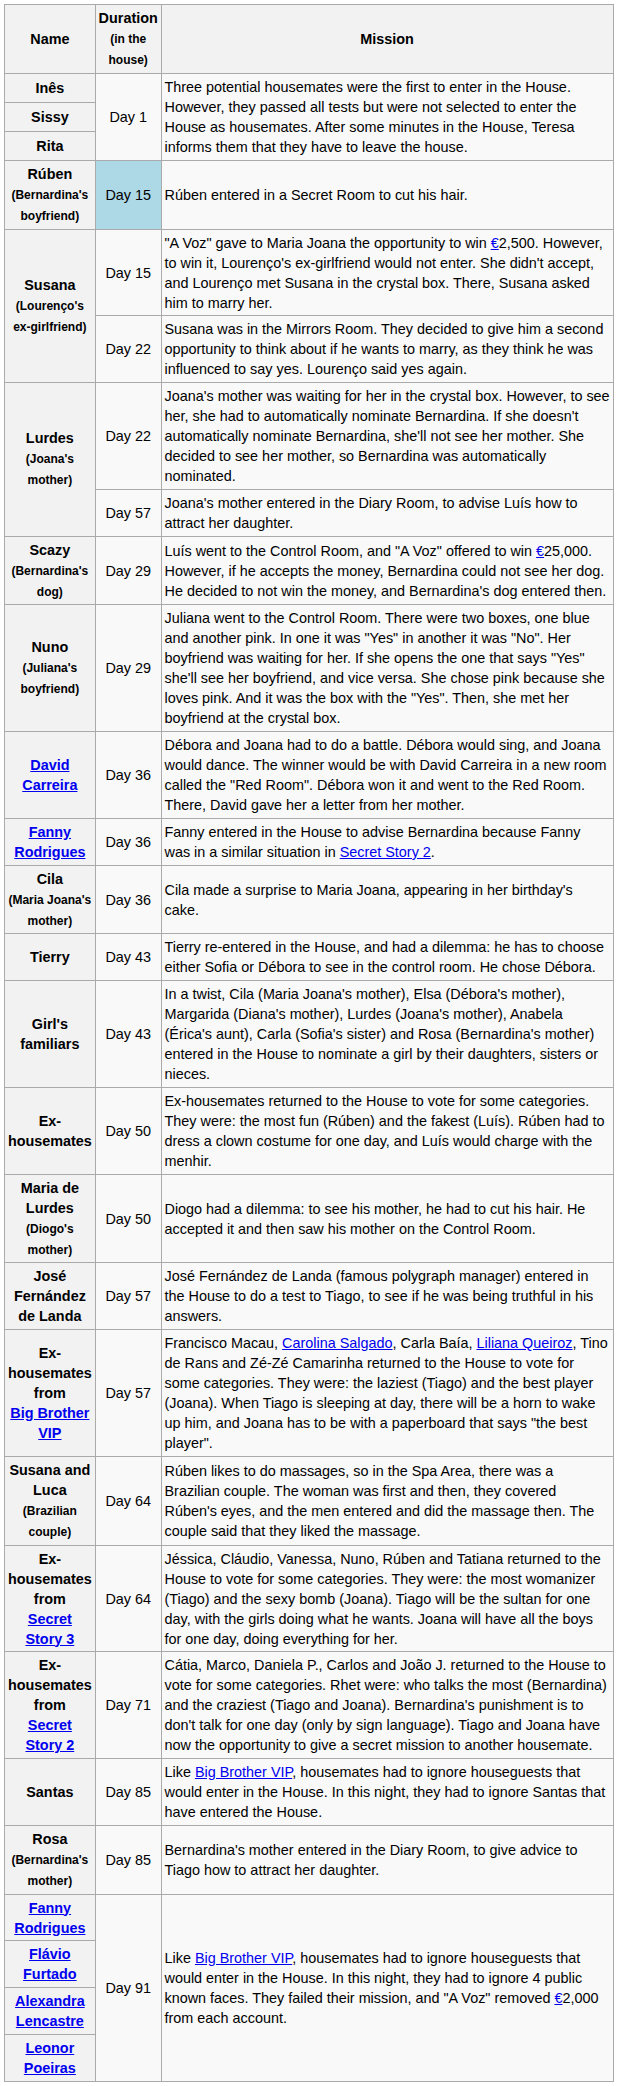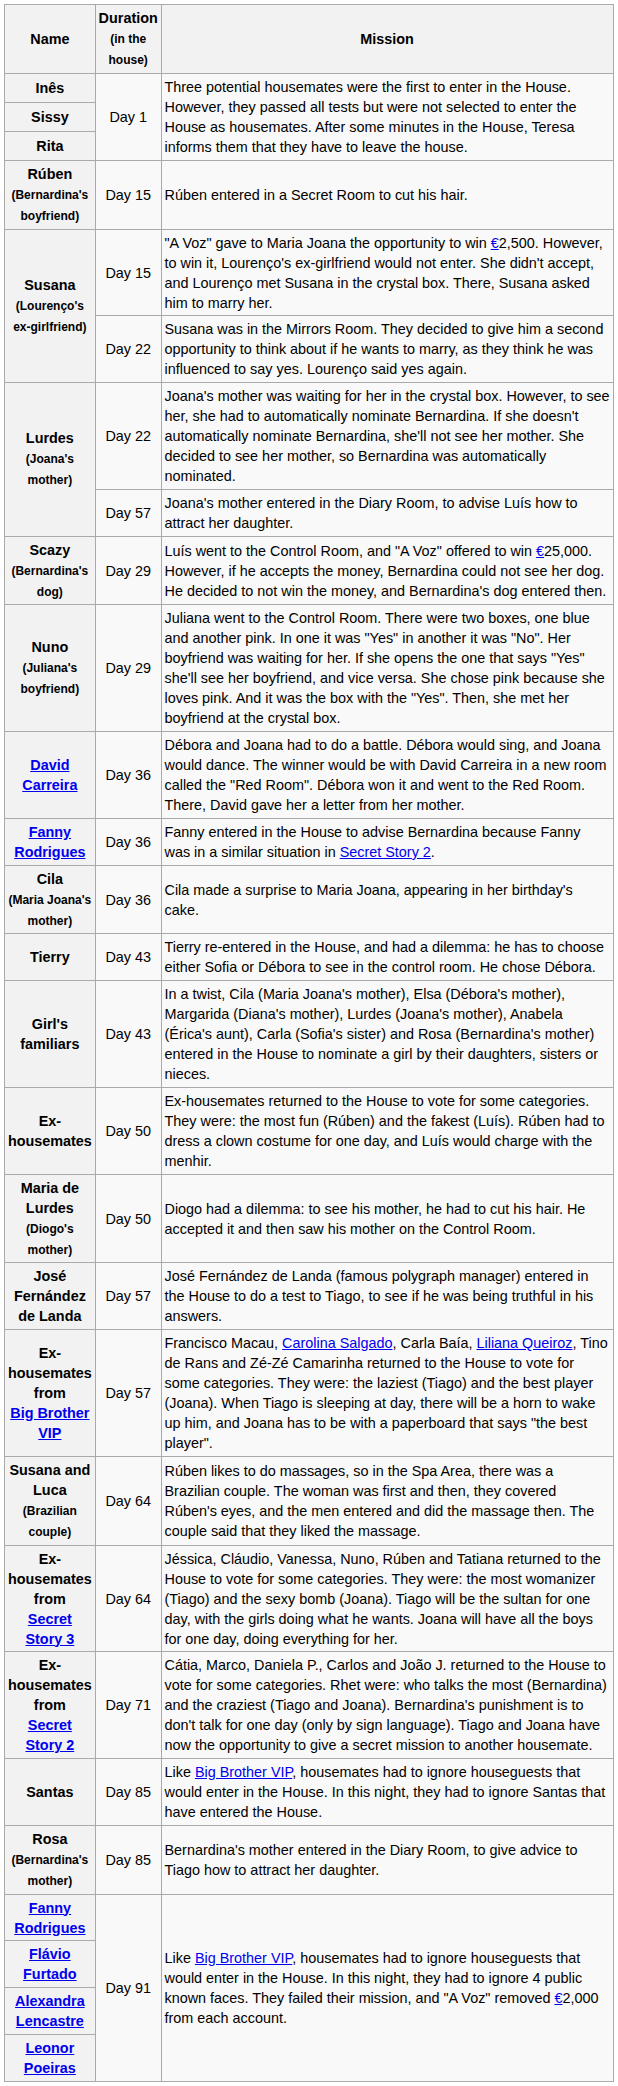Rúben entered in a Secret Room to cut his hair. | Duration (in the house): lightblue background -> no background
